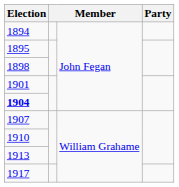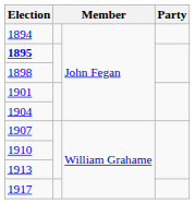1895 | Election: normal -> bold
1904 | Election: bold -> normal
